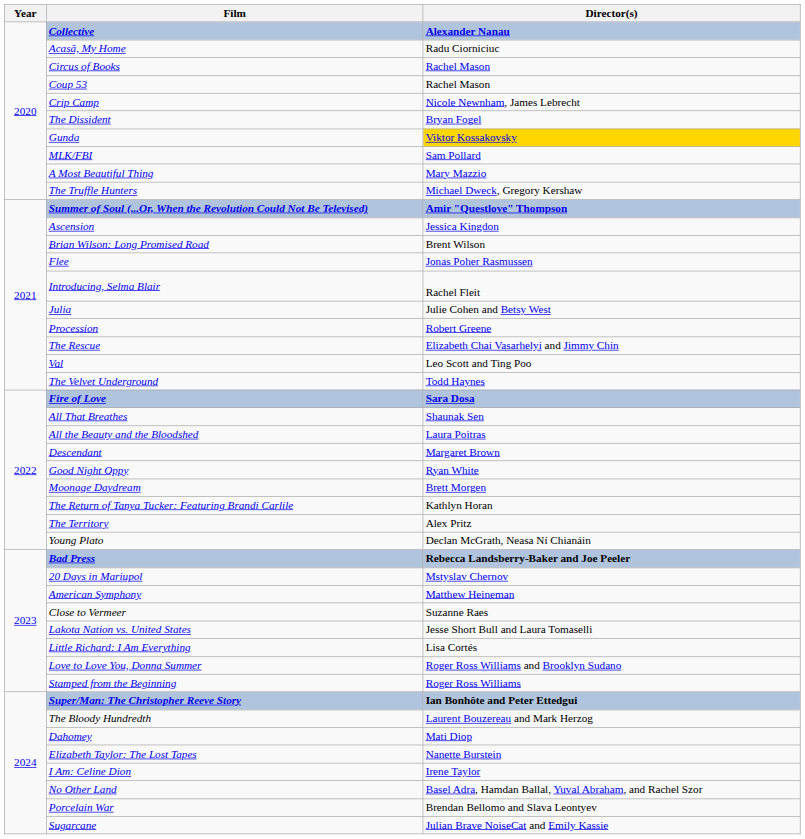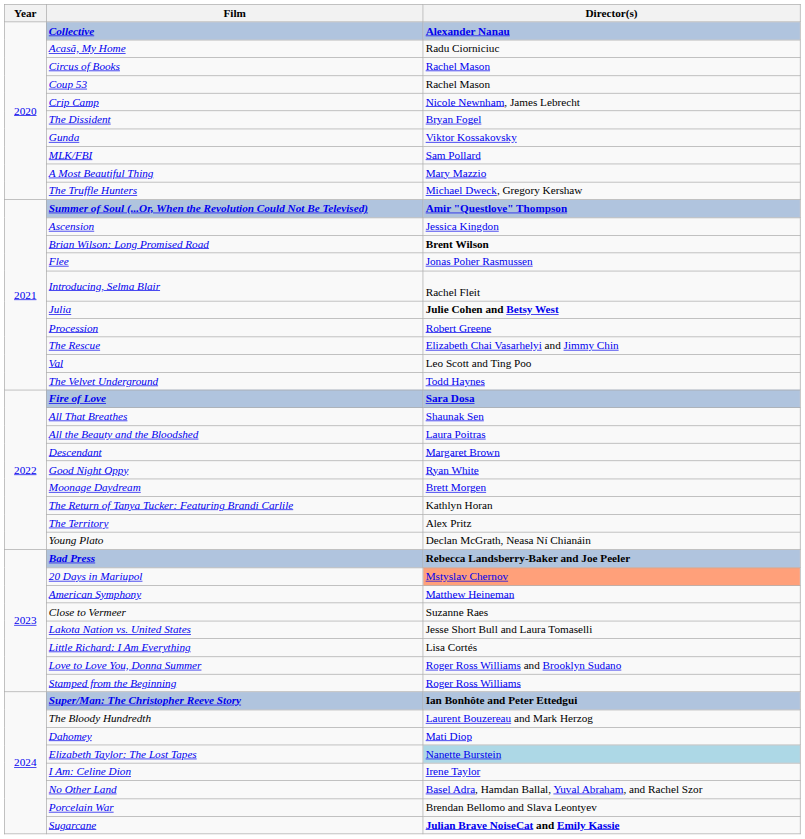Gunda | Director(s): gold background -> no background
Brian Wilson: Long Promised Road | Director(s): normal -> bold
Julia | Director(s): normal -> bold
20 Days in Mariupol | Director(s): no background -> lightsalmon background
Elizabeth Taylor: The Lost Tapes | Director(s): no background -> lightblue background
Sugarcane | Director(s): normal -> bold
